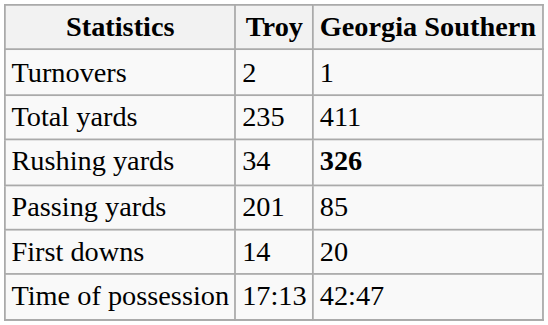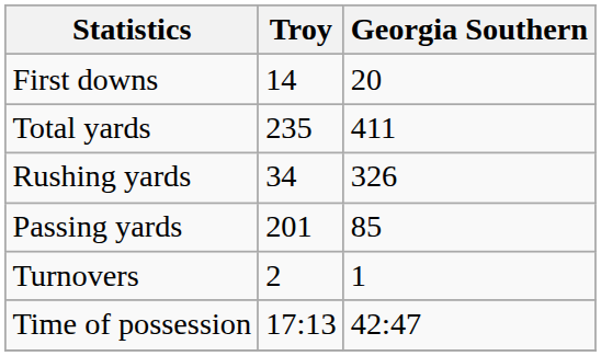rows swapped: First downs <-> Turnovers
Rushing yards | Georgia Southern: bold -> normal
